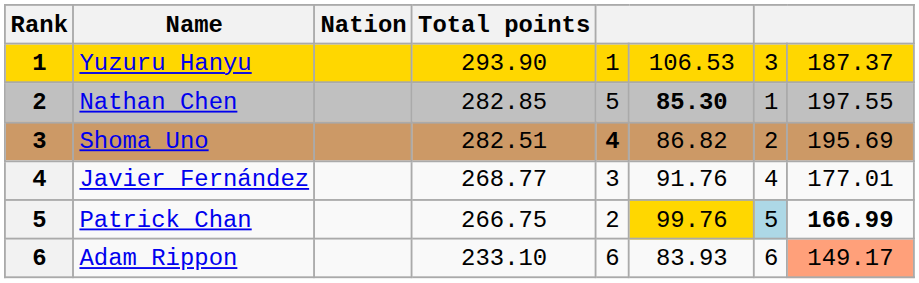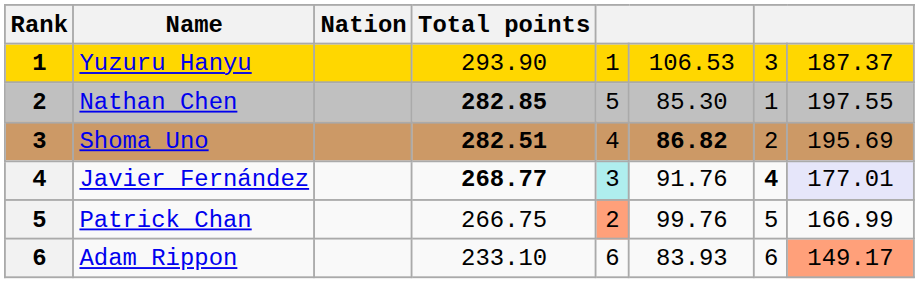Nathan Chen | Total points: normal -> bold
Nathan Chen | column 6: bold -> normal
Shoma Uno | Total points: normal -> bold
Shoma Uno | column 5: bold -> normal
Shoma Uno | column 6: normal -> bold
Javier Fernández | Total points: normal -> bold
Javier Fernández | column 5: no background -> paleturquoise background
Javier Fernández | column 7: normal -> bold
Javier Fernández | column 8: no background -> lavender background
Patrick Chan | column 5: no background -> lightsalmon background
Patrick Chan | column 6: gold background -> no background
Patrick Chan | column 7: lightblue background -> no background
Patrick Chan | column 8: bold -> normal
